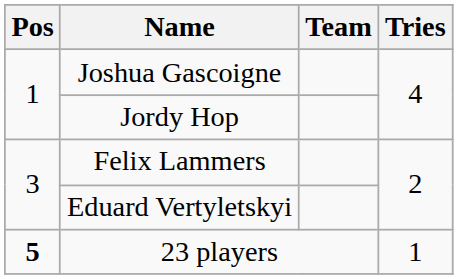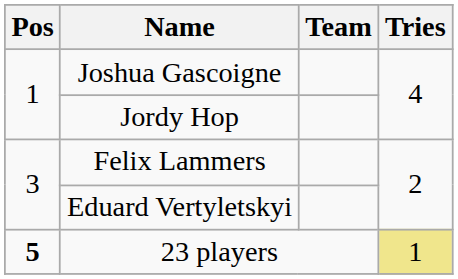23 players | Tries: no background -> khaki background
